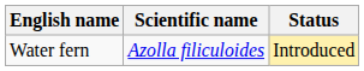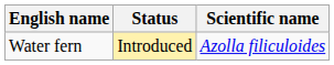columns swapped: Scientific name <-> Status
